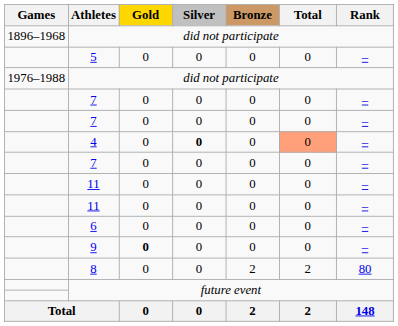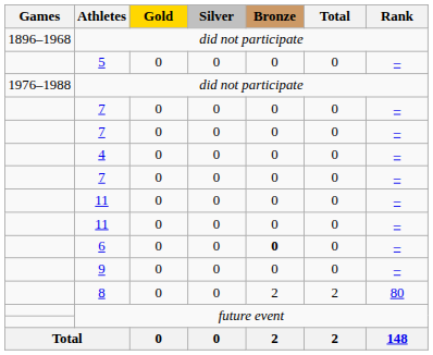4 | Silver: bold -> normal
4 | Total: lightsalmon background -> no background
6 | Bronze: normal -> bold
9 | Gold: bold -> normal
